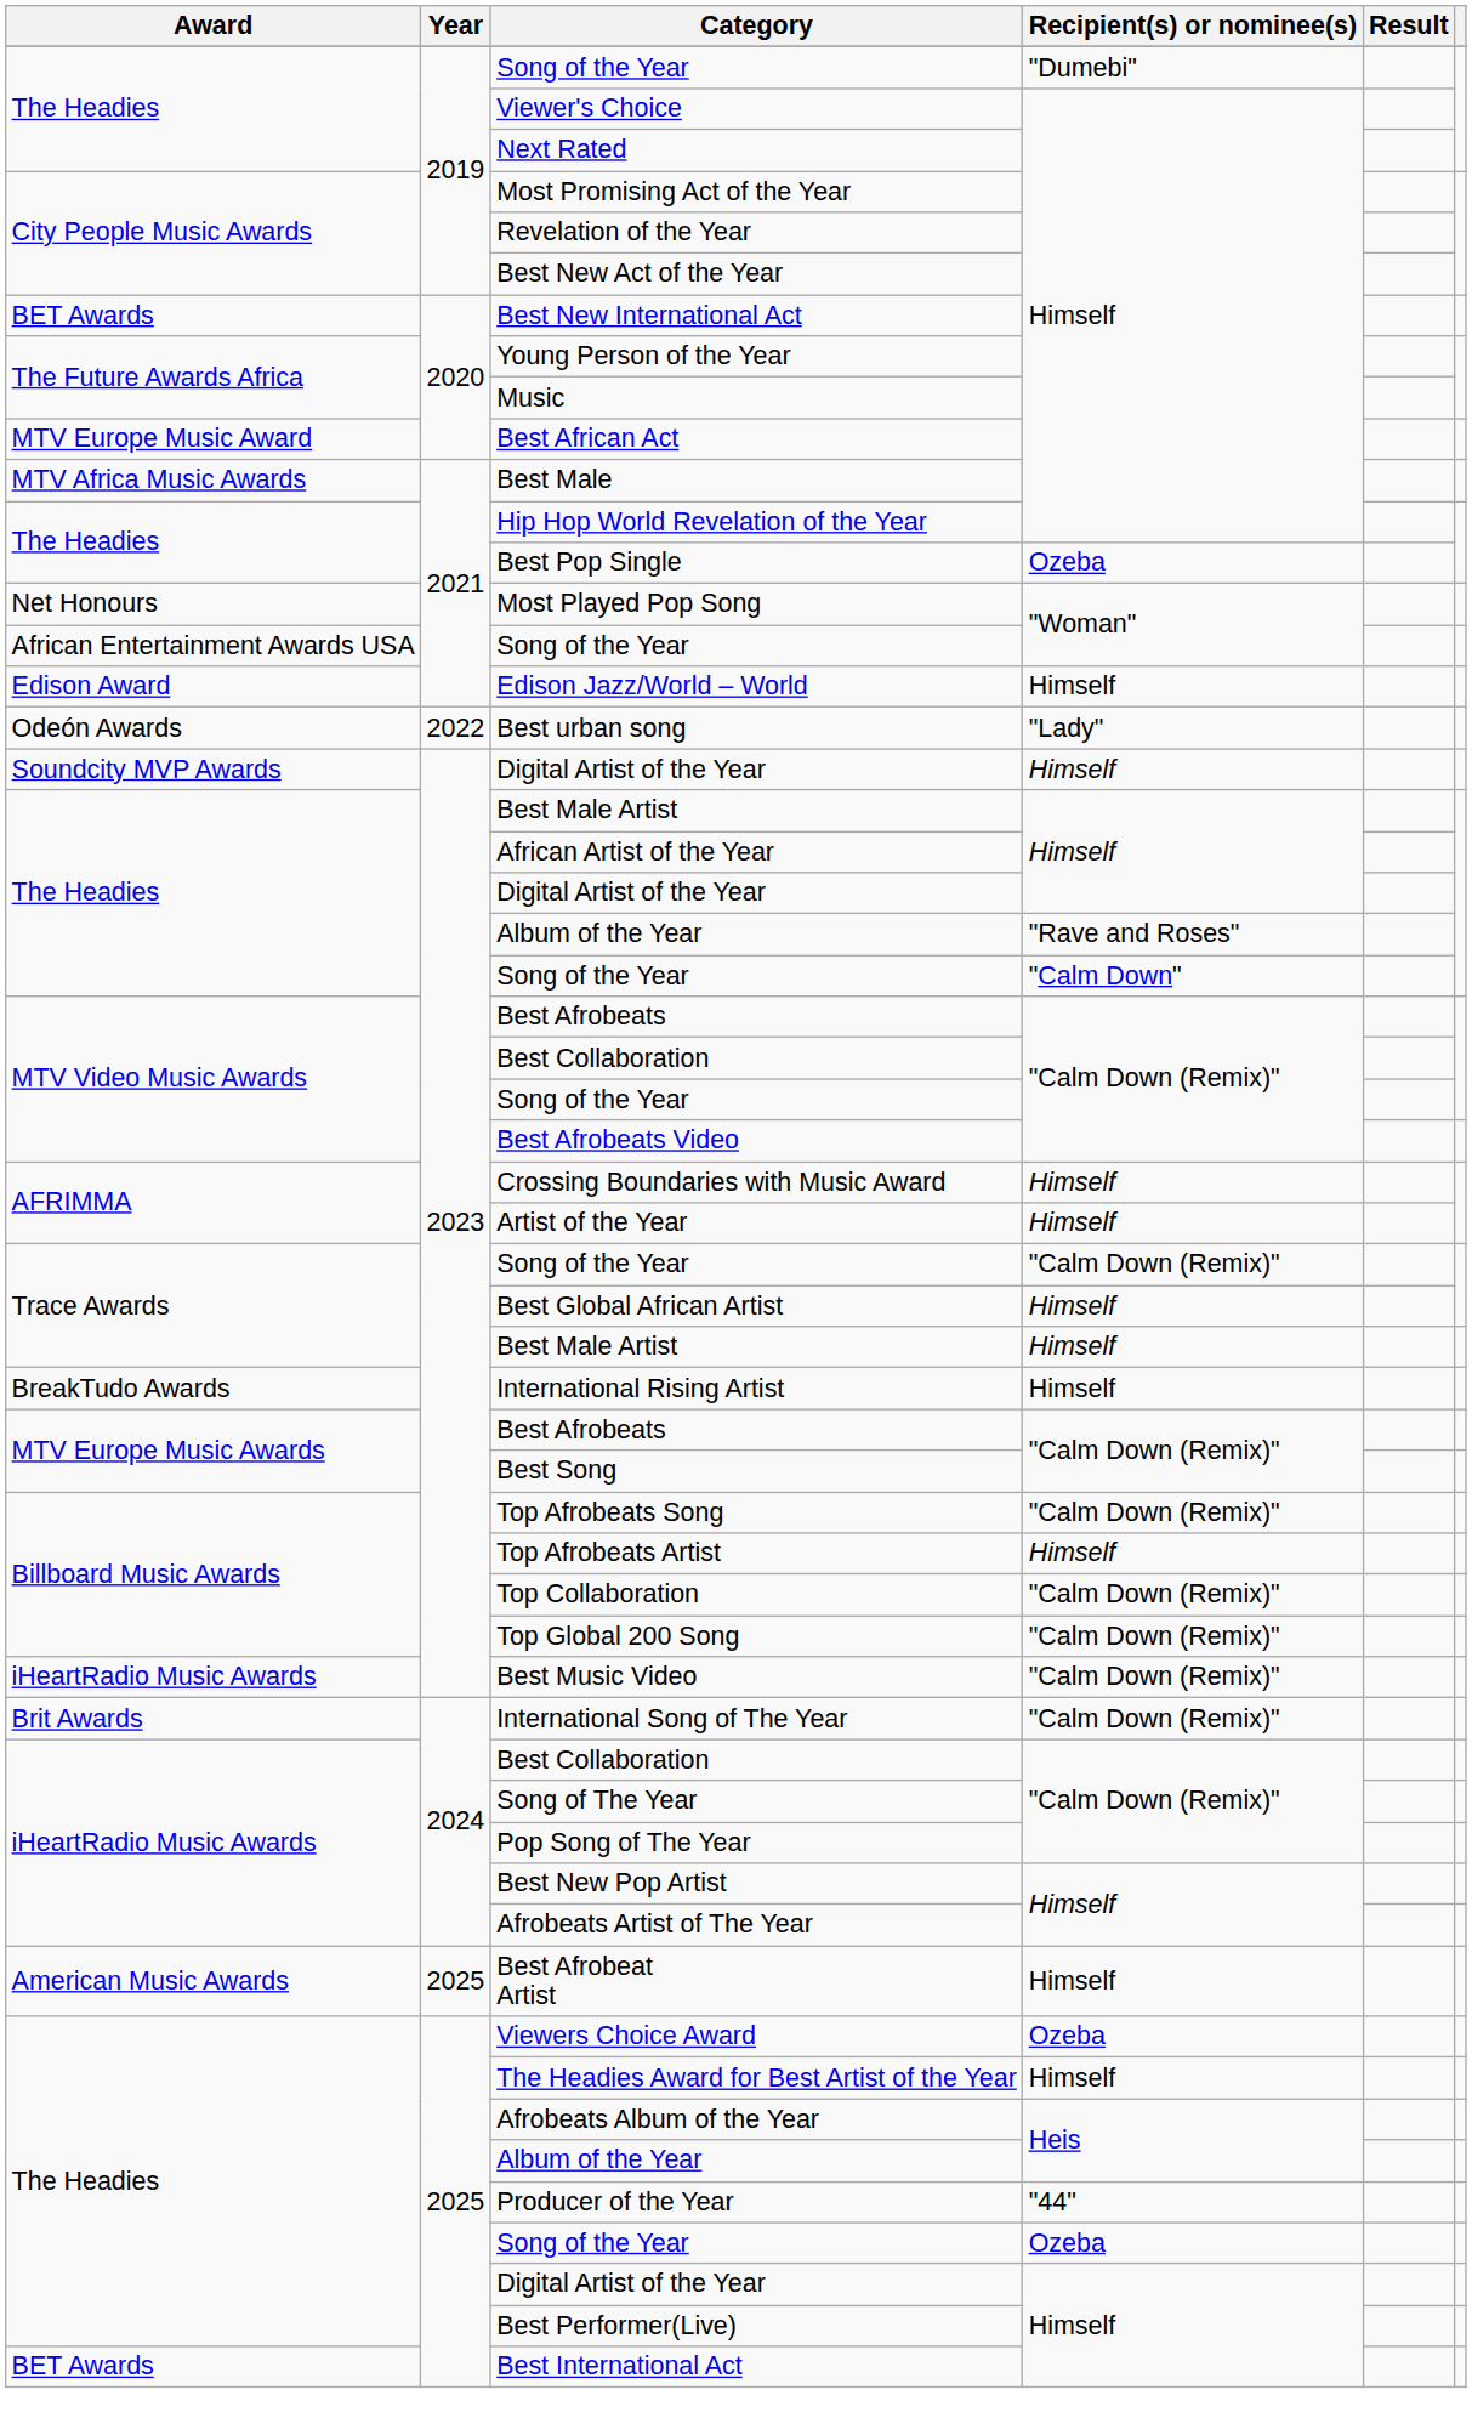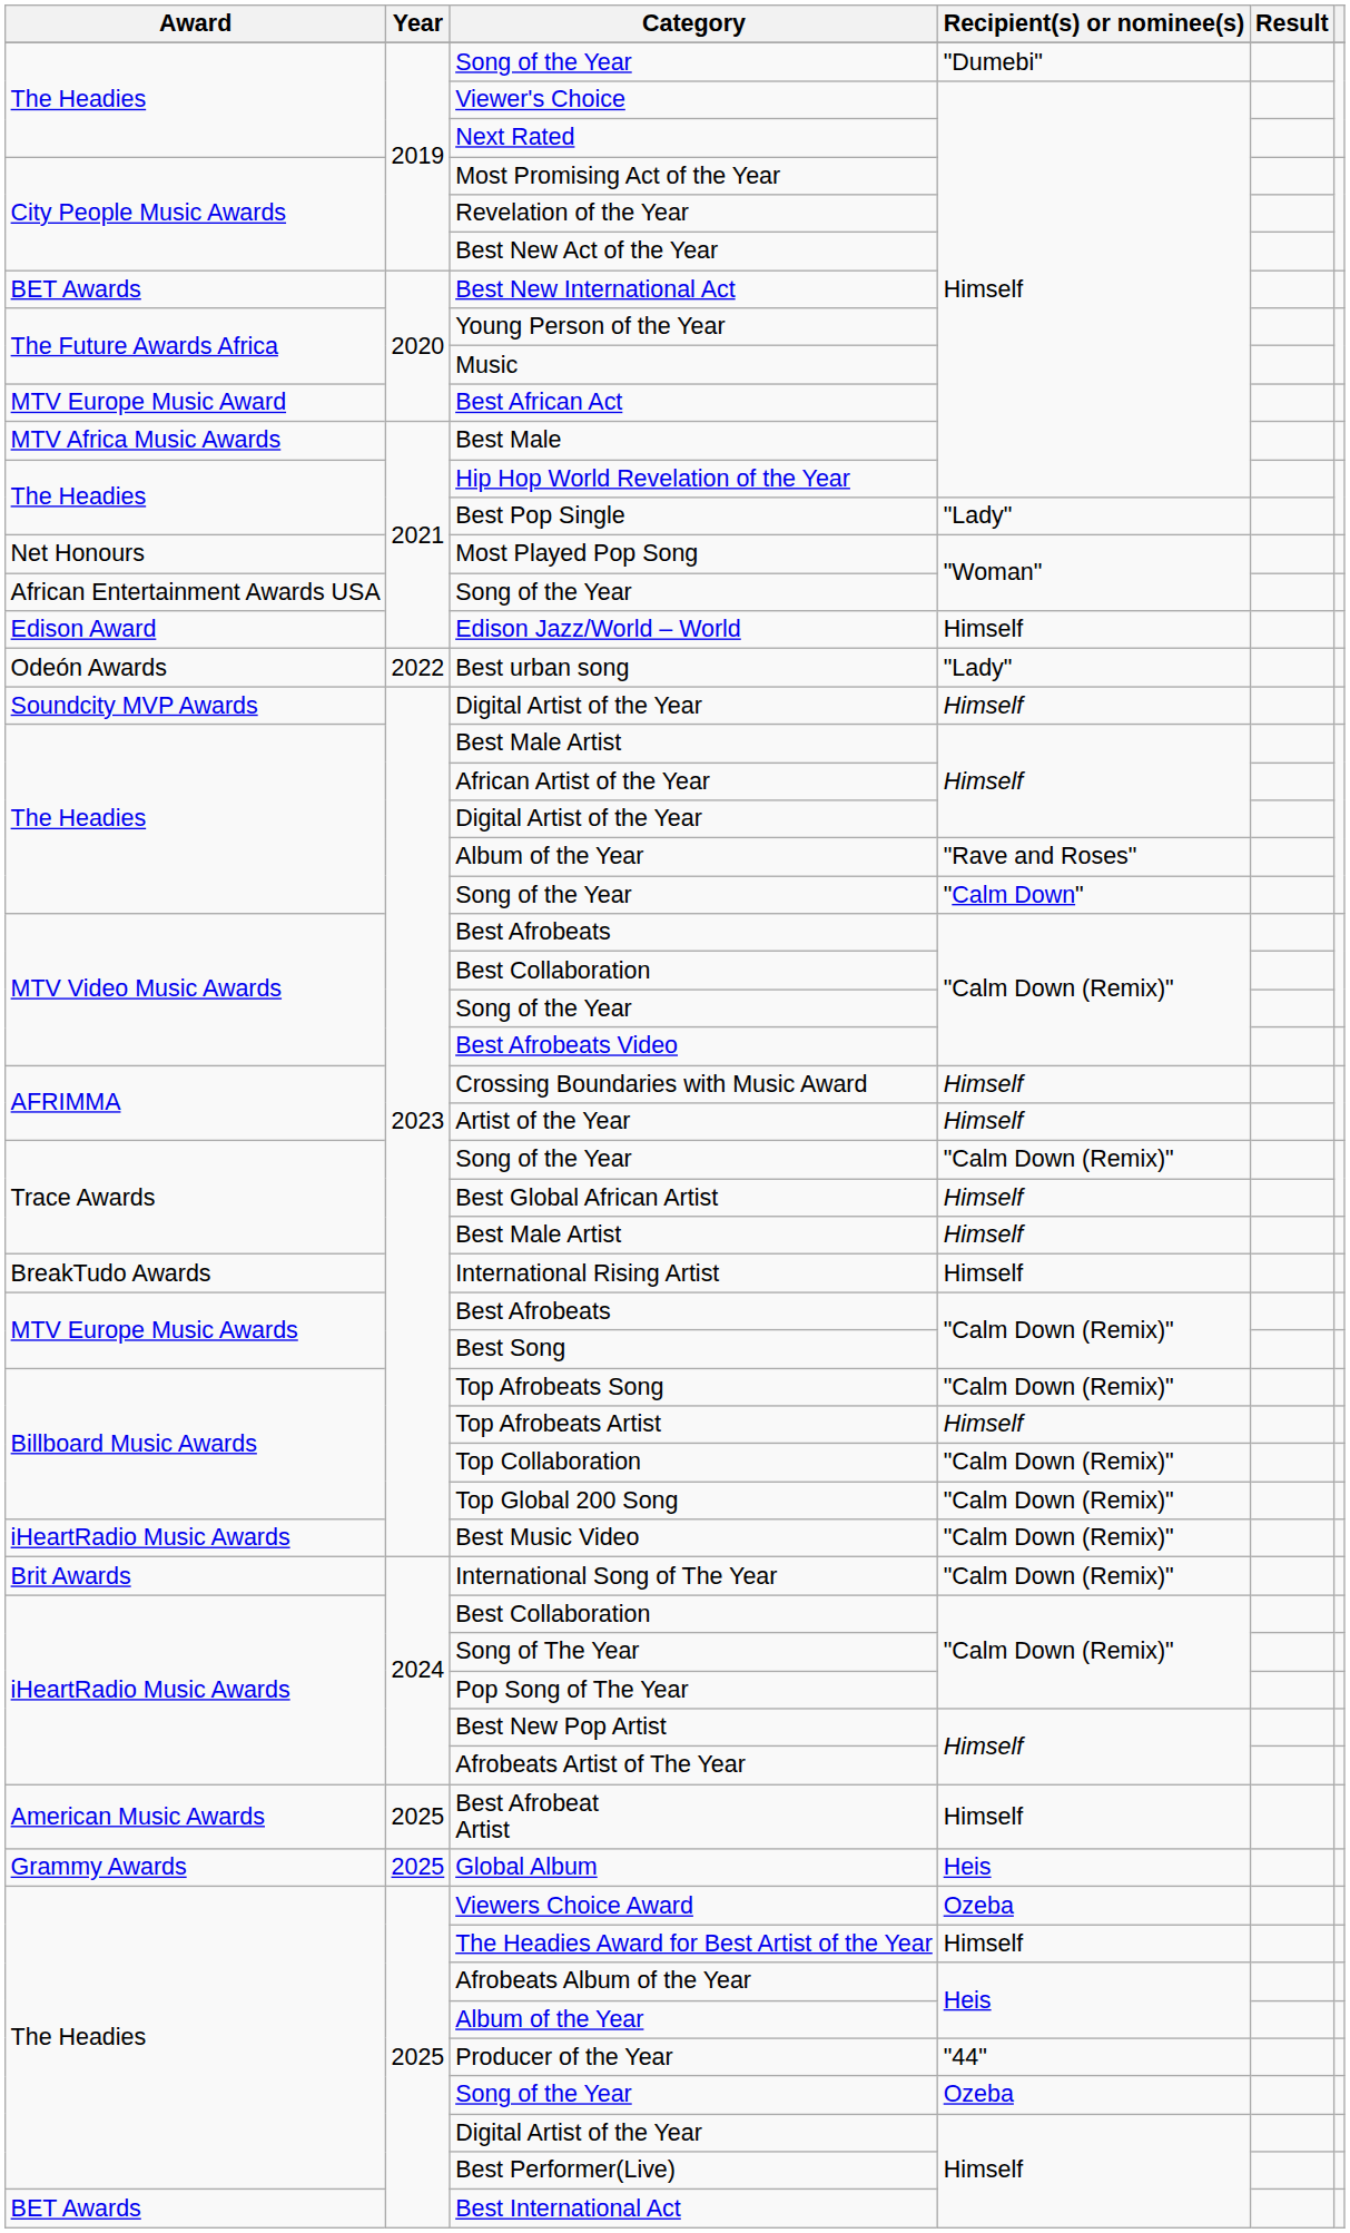Best Pop Single | Recipient(s) or nominee(s): Ozeba -> "Lady"
+ row: Grammy Awards | 2025 | Global Album | Heis
